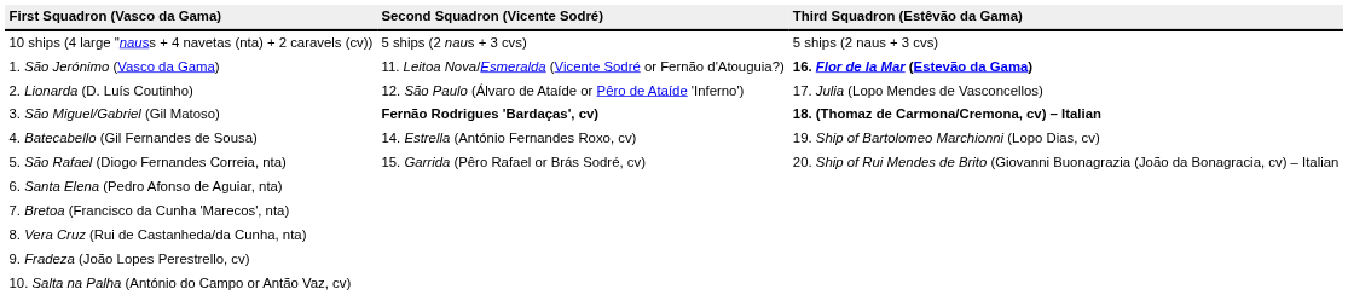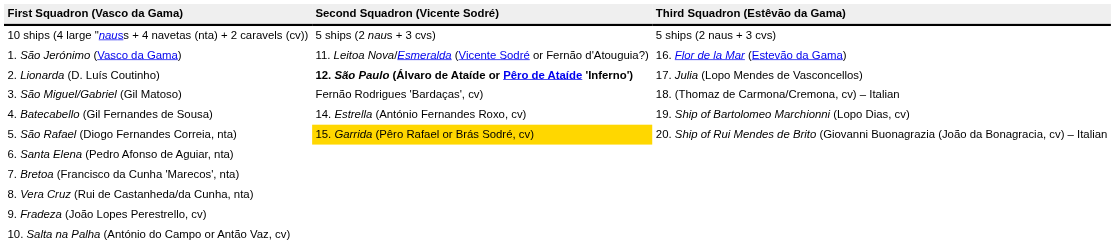1. São Jerónimo (Vasco da Gama) | Third Squadron (Estêvão da Gama): bold -> normal
2. Lionarda (D. Luís Coutinho) | Second Squadron (Vicente Sodré): normal -> bold
3. São Miguel/Gabriel (Gil Matoso) | Second Squadron (Vicente Sodré): bold -> normal
3. São Miguel/Gabriel (Gil Matoso) | Third Squadron (Estêvão da Gama): bold -> normal
5. São Rafael (Diogo Fernandes Correia, nta) | Second Squadron (Vicente Sodré): no background -> gold background
